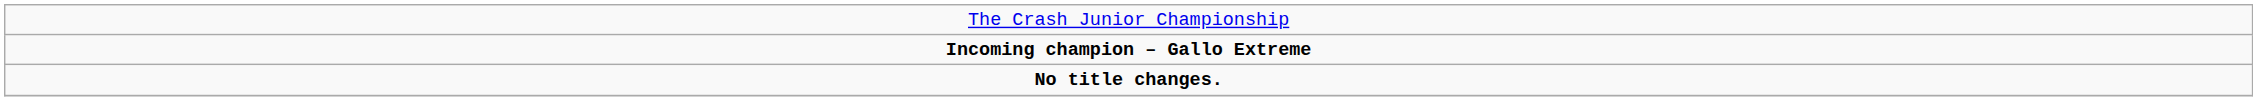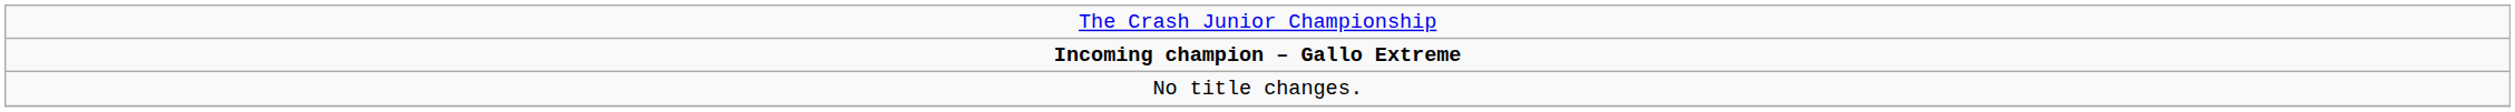No title changes. | column 1: bold -> normal
